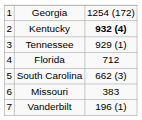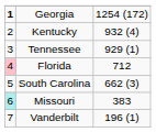Georgia | column 1: normal -> bold
Kentucky | column 3: bold -> normal
Florida | column 1: no background -> pink background
Missouri | column 1: no background -> paleturquoise background
